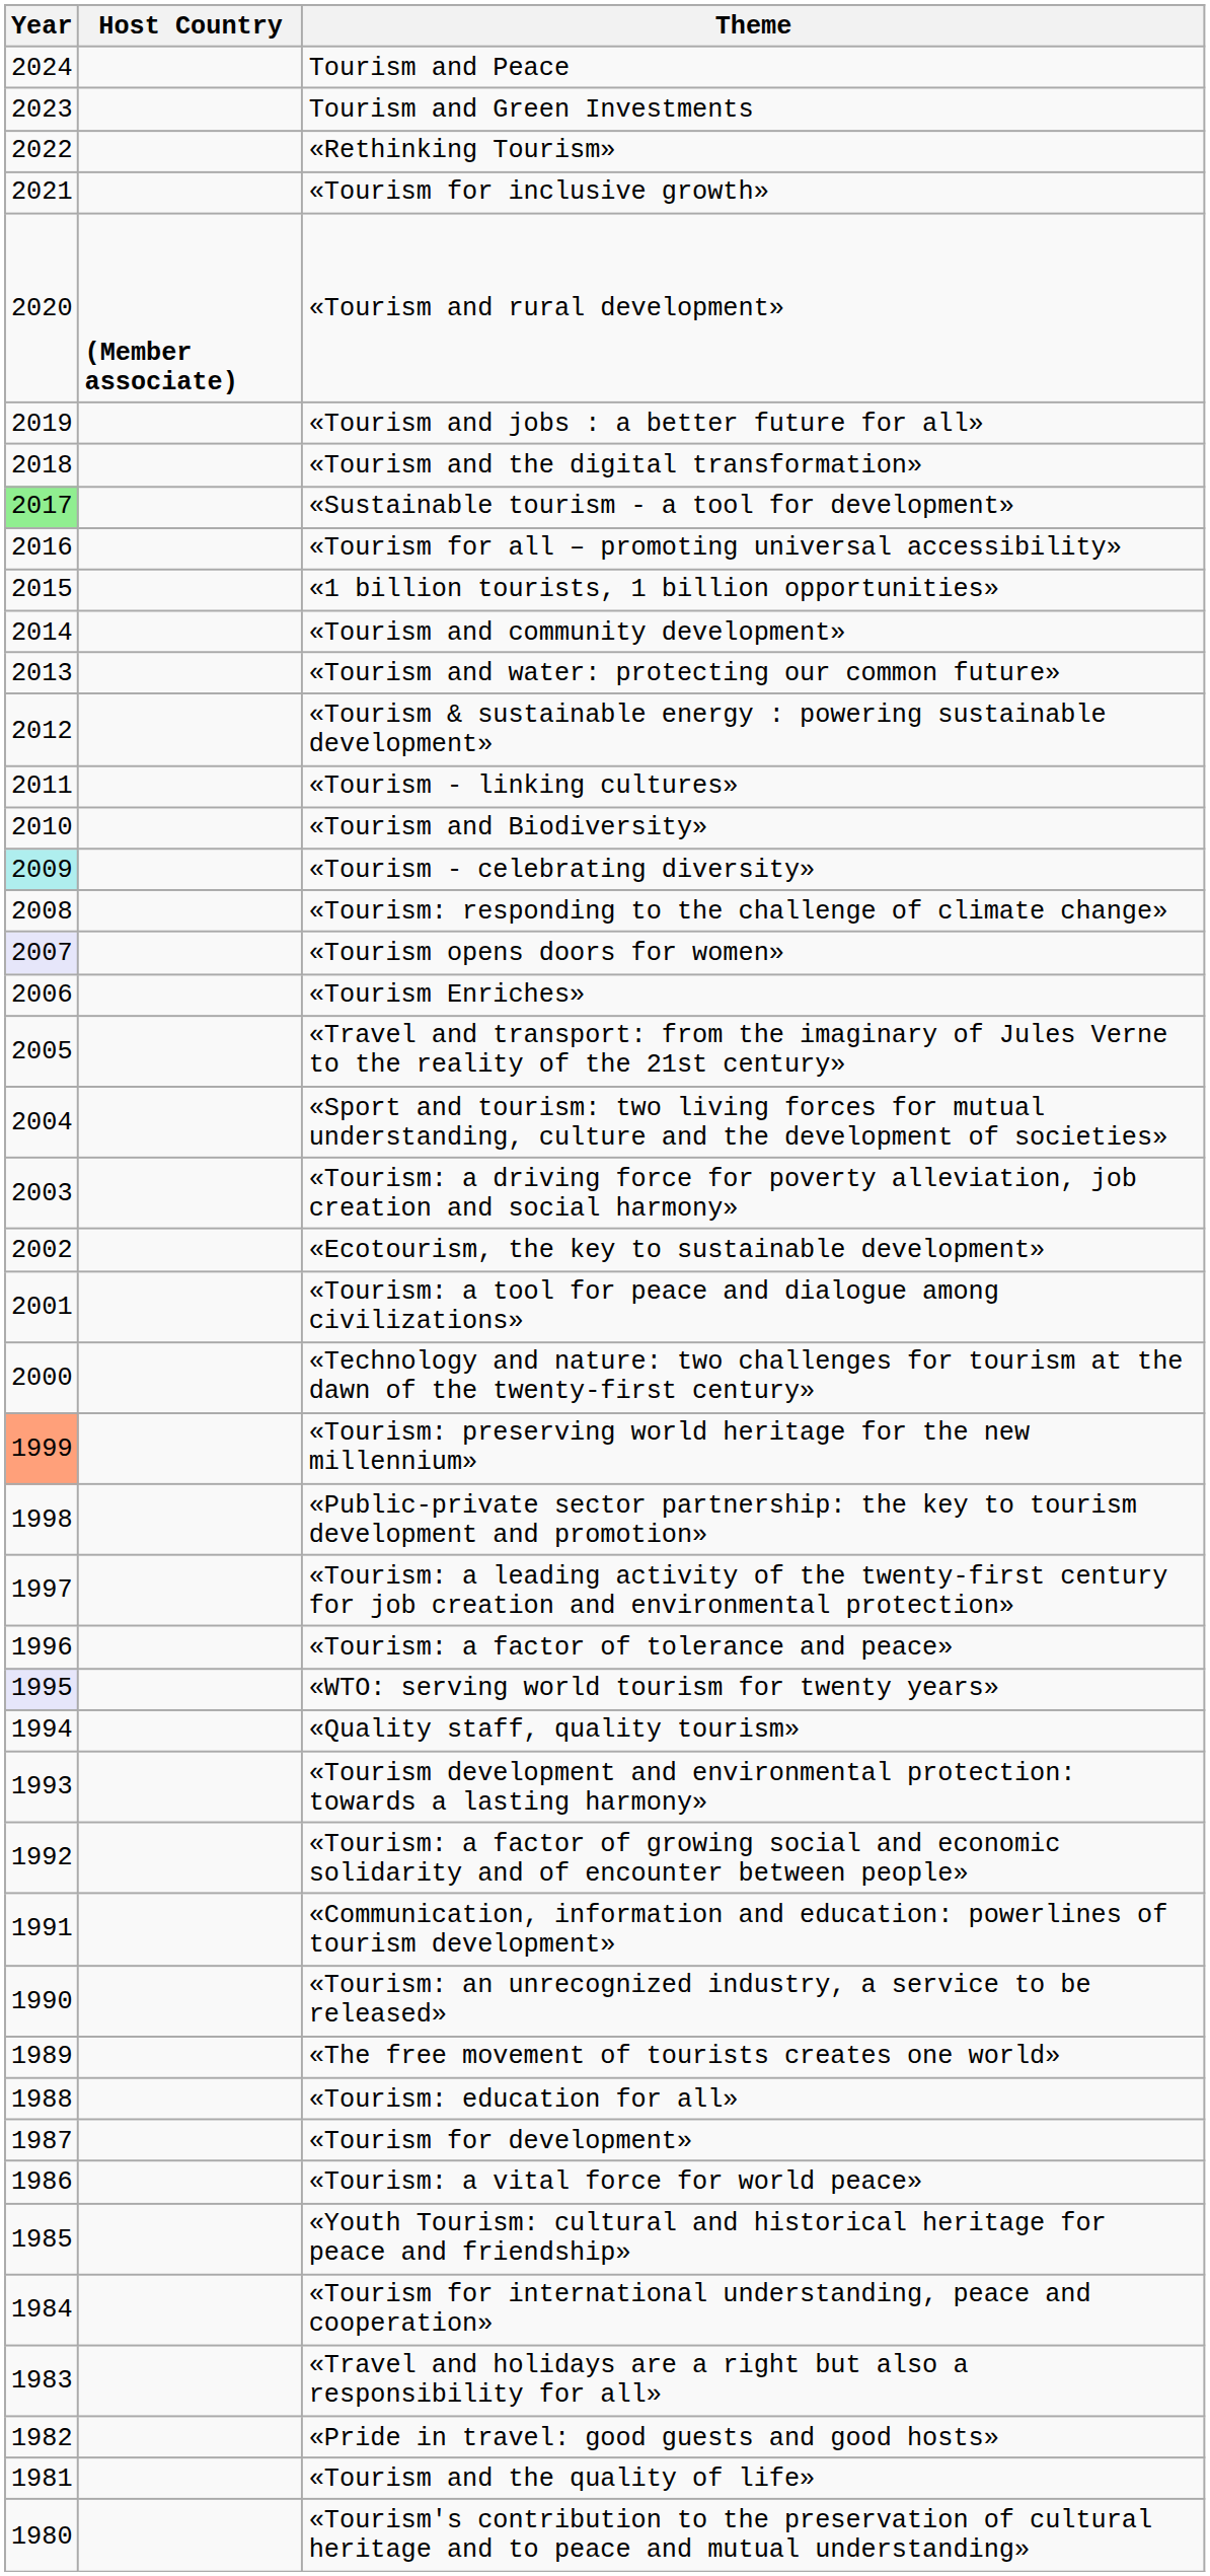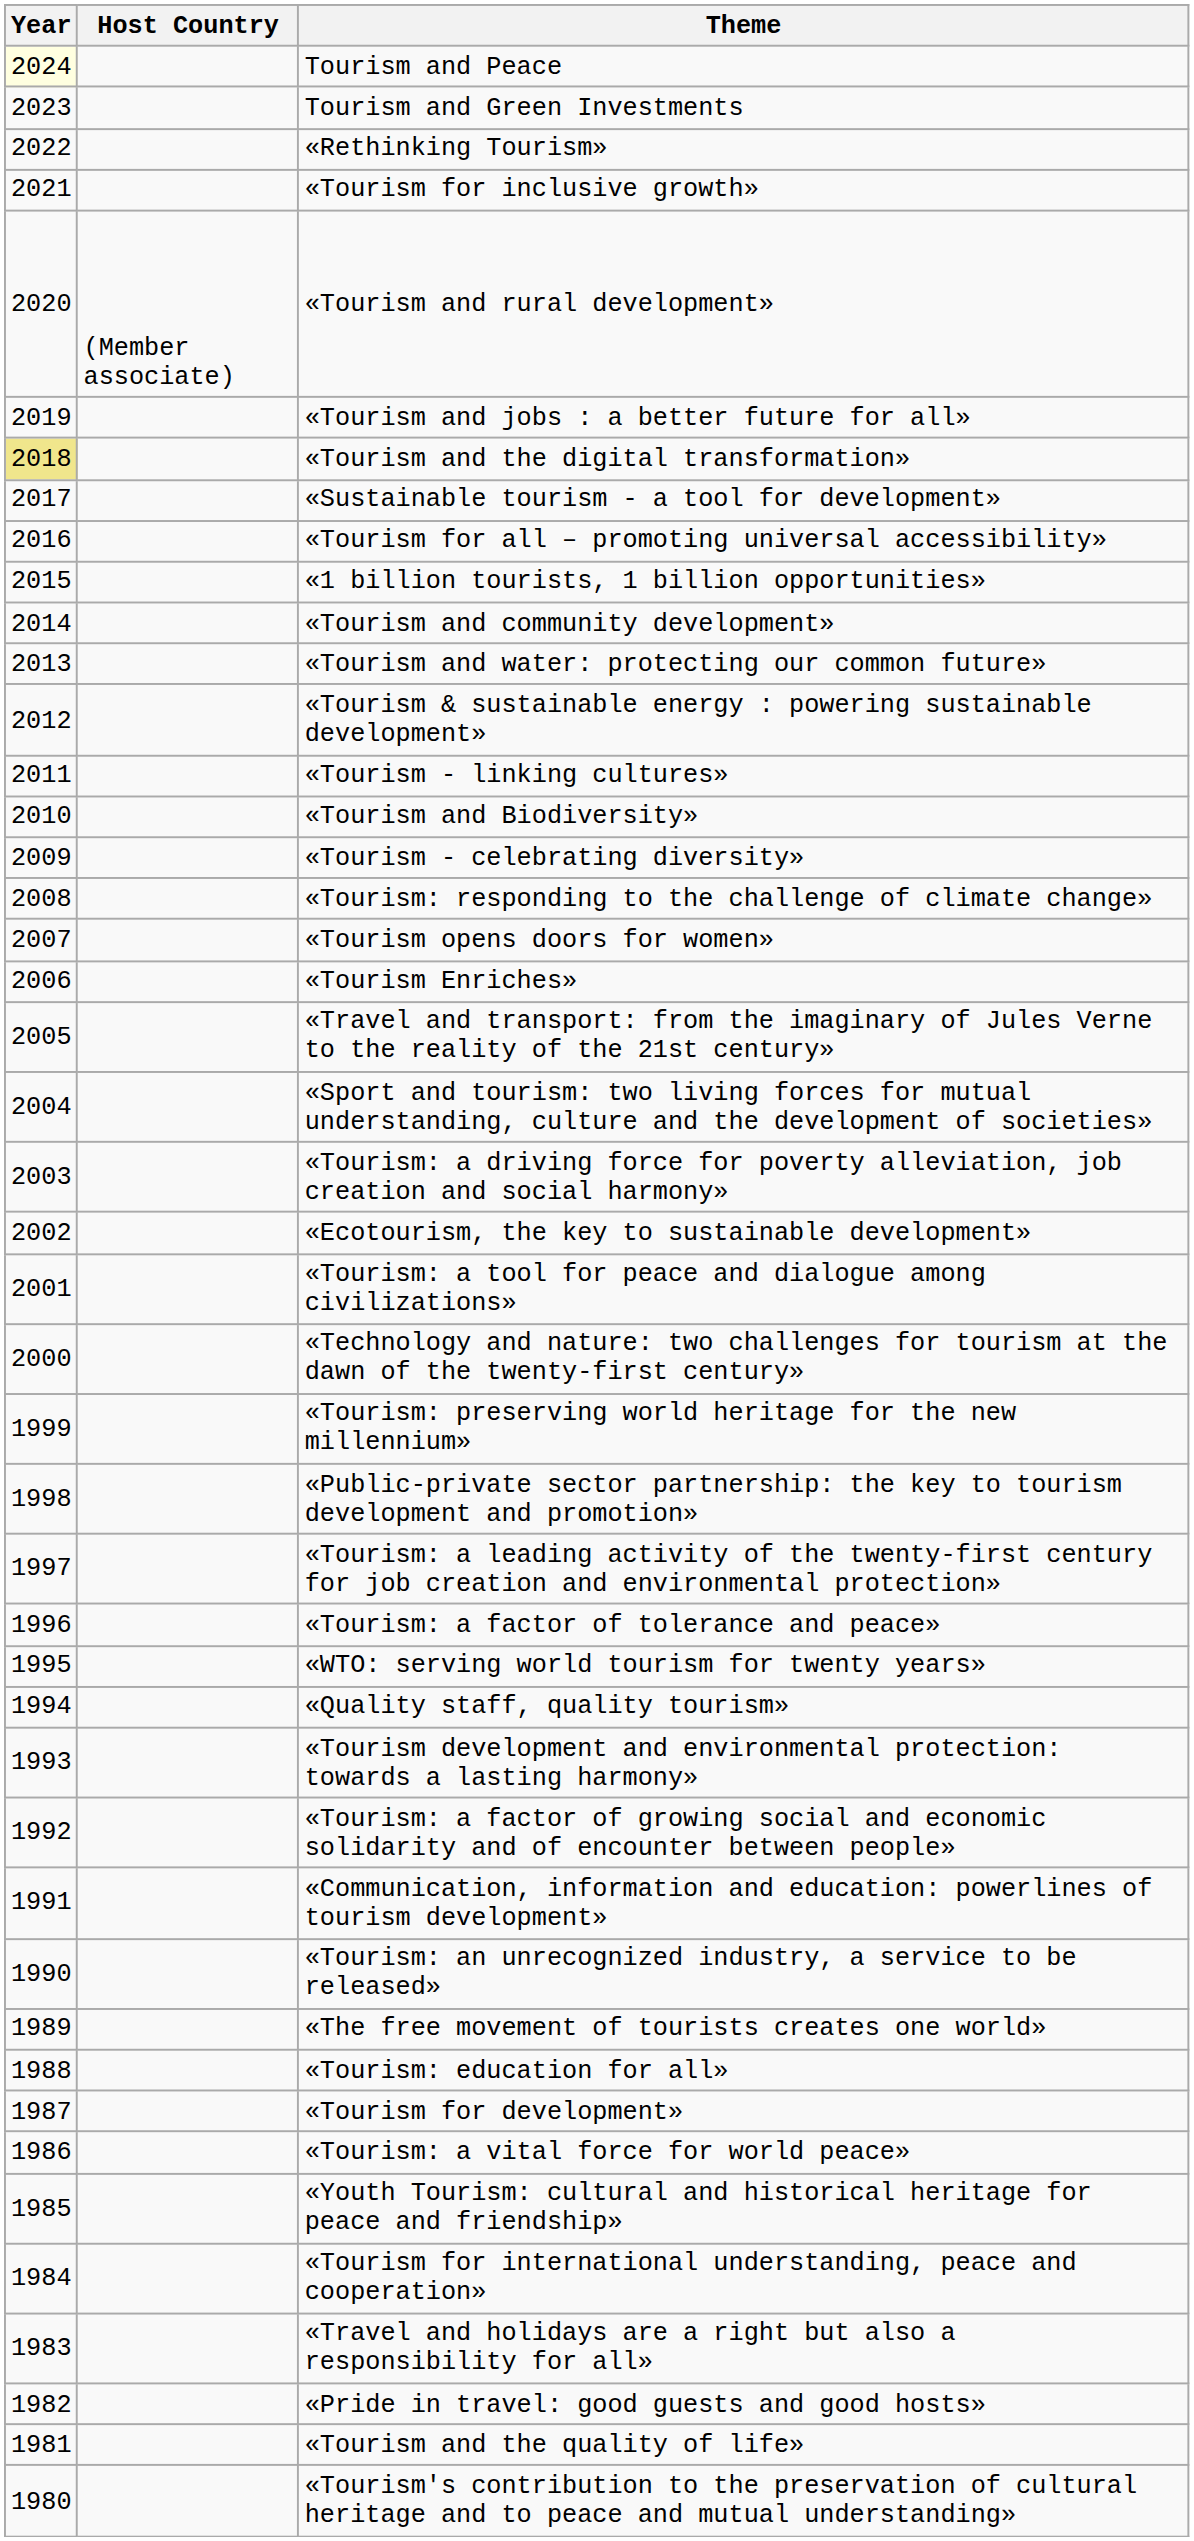Tourism and Peace | Year: no background -> lightyellow background
«Tourism and rural development» | Host Country: bold -> normal
«Tourism and the digital transformation» | Year: no background -> khaki background
«Sustainable tourism - a tool for development» | Year: lightgreen background -> no background
«Tourism - celebrating diversity» | Year: paleturquoise background -> no background
«Tourism opens doors for women» | Year: lavender background -> no background
«Tourism: preserving world heritage for the new millennium» | Year: lightsalmon background -> no background
«WTO: serving world tourism for twenty years» | Year: lavender background -> no background
